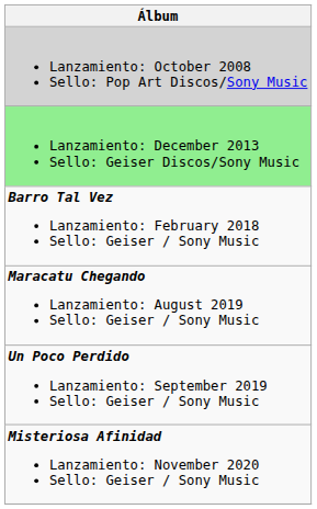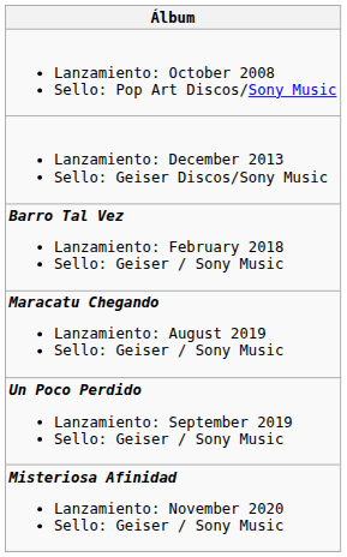row 2 | column 1: lightgrey background -> no background
row 3 | column 1: lightgreen background -> no background
